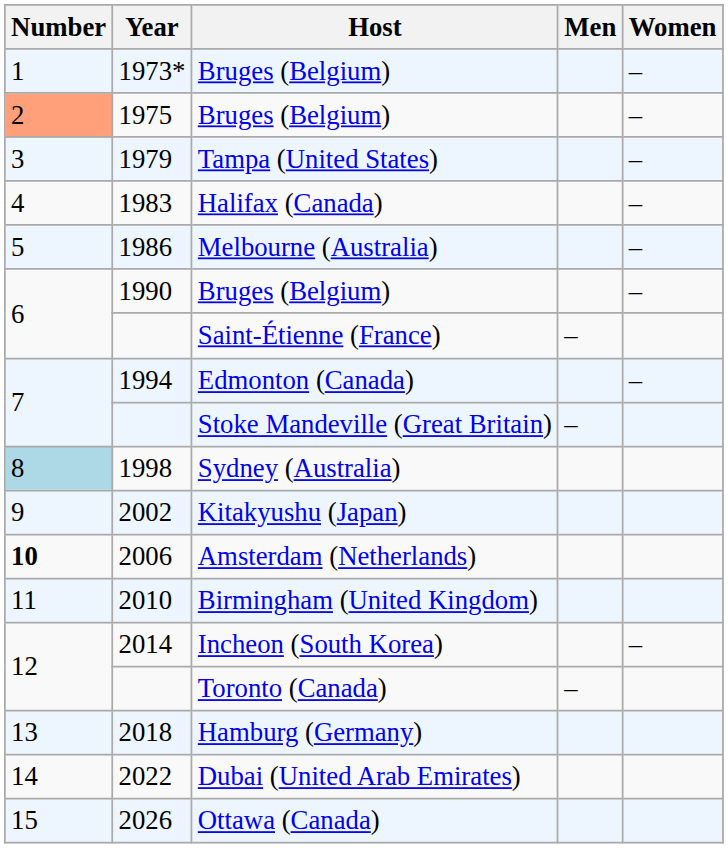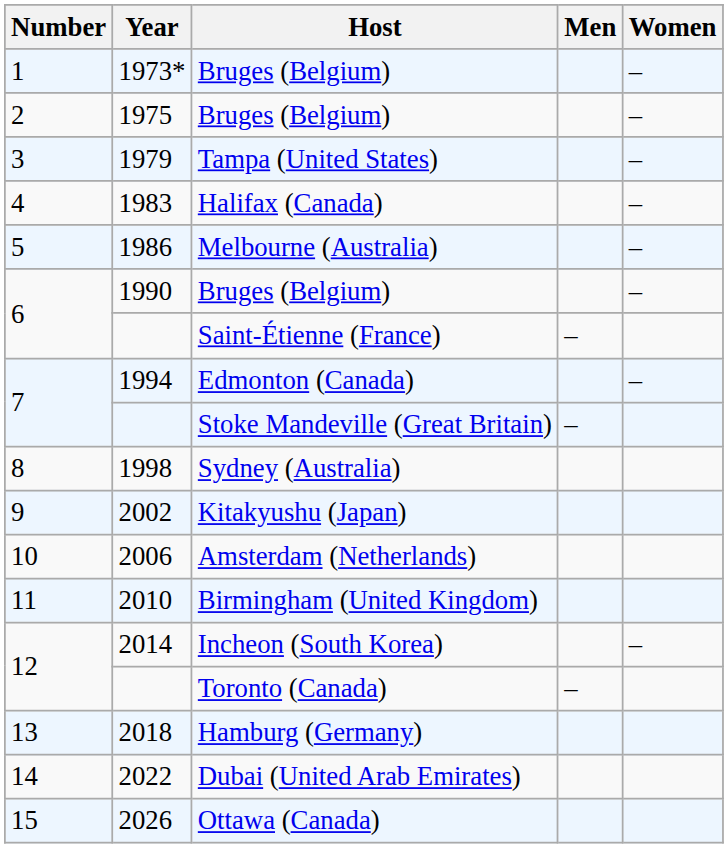1975 | Number: lightsalmon background -> no background
1998 | Number: lightblue background -> no background
2006 | Number: bold -> normal
